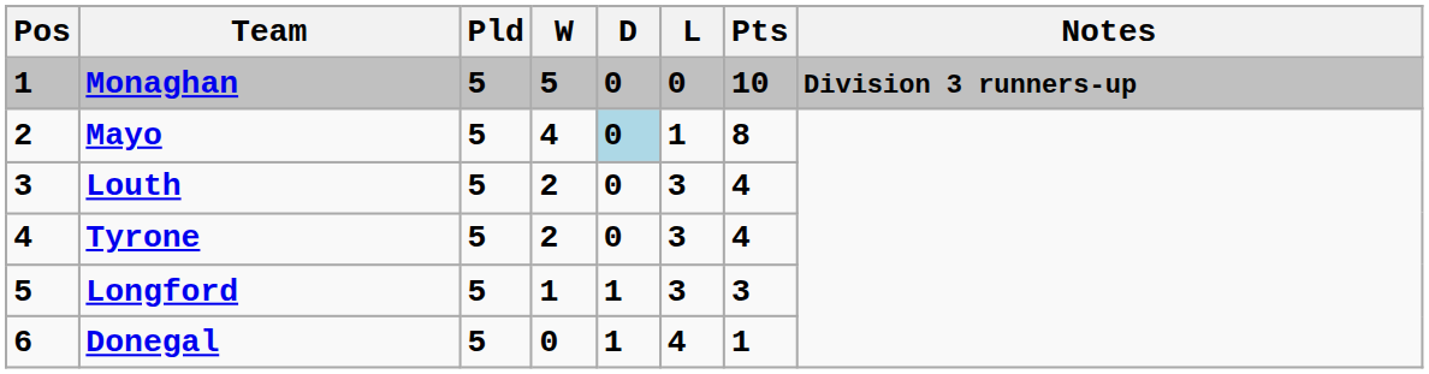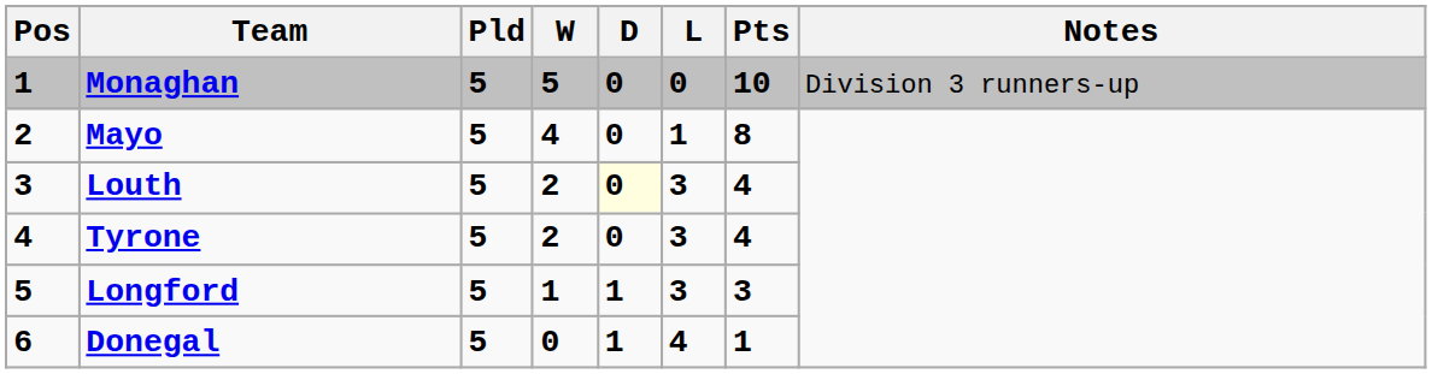Monaghan | Notes: bold -> normal
Mayo | D: lightblue background -> no background
Louth | D: no background -> lightyellow background
